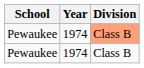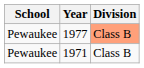row 2 | Year: 1974 -> 1977
row 3 | Year: 1974 -> 1971
